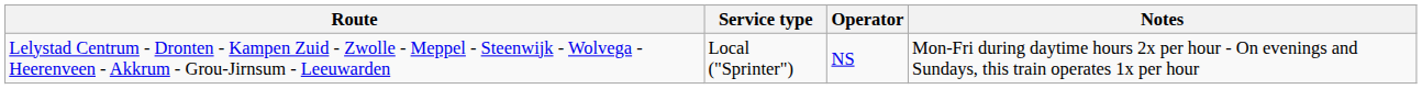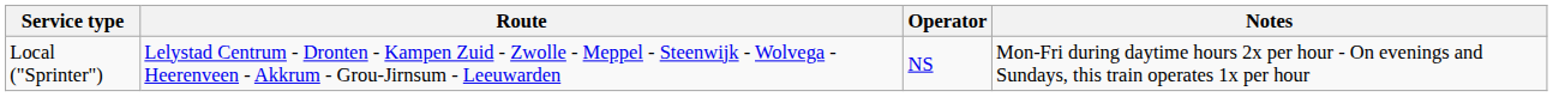columns swapped: Route <-> Service type
